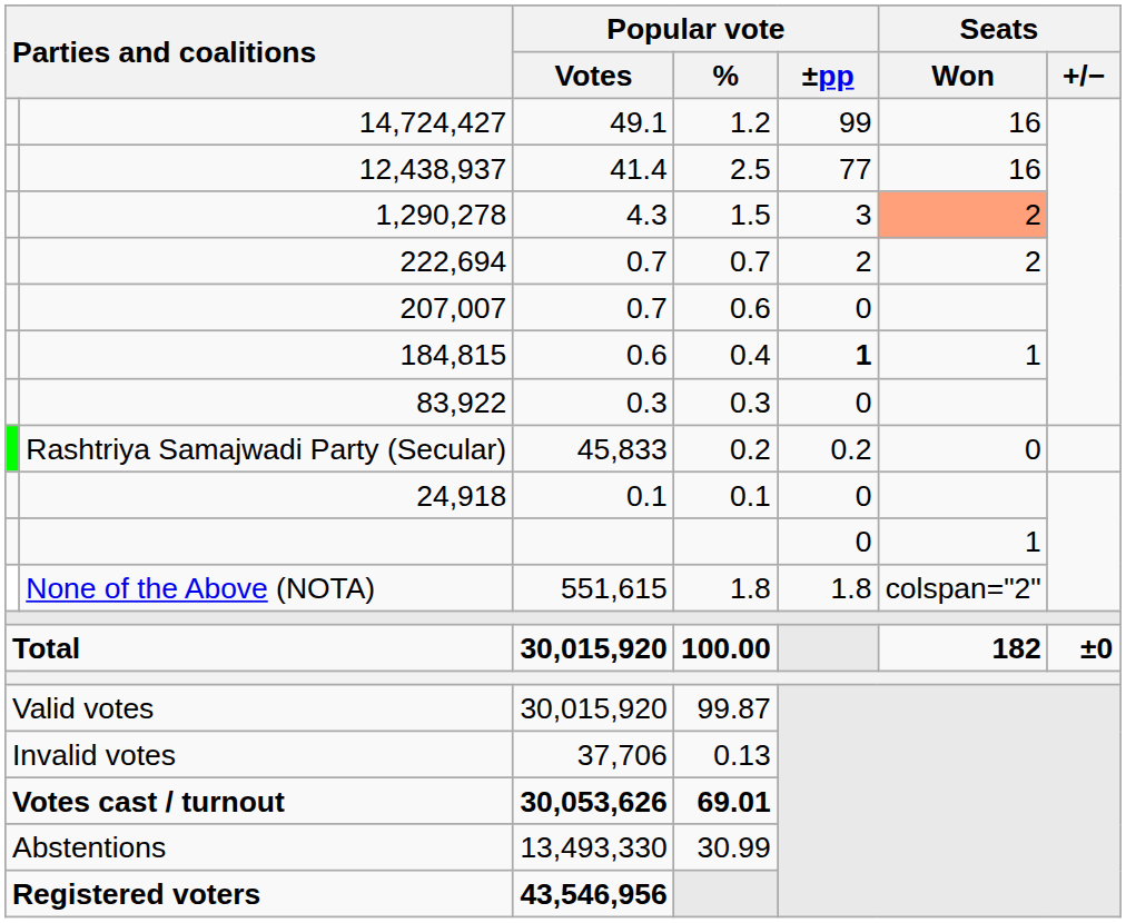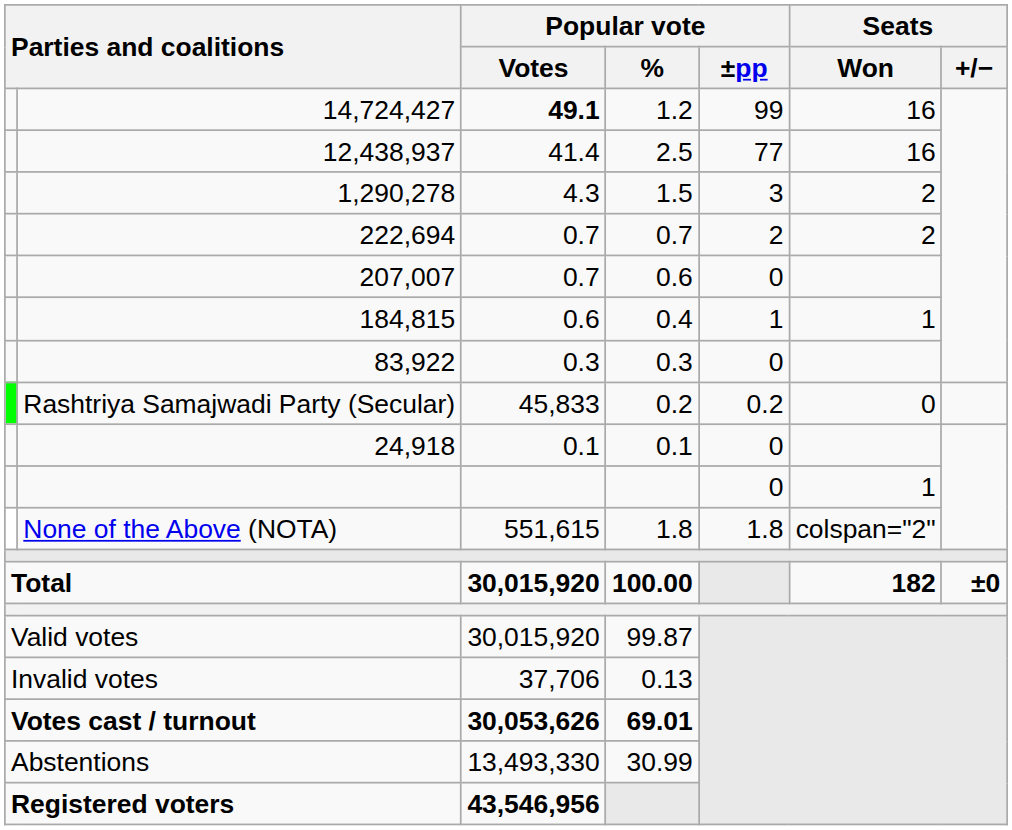14,724,427 | Popular vote / Votes: normal -> bold
1,290,278 | Seats / Won: lightsalmon background -> no background
184,815 | Popular vote / ±pp: bold -> normal
